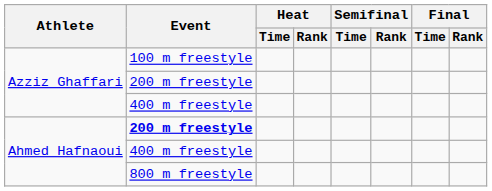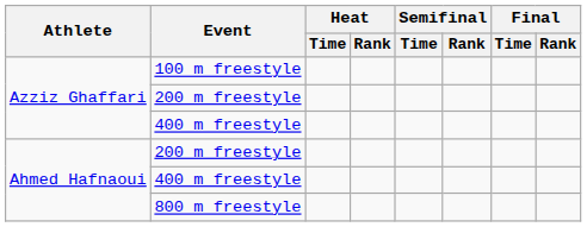Ahmed Hafnaoui / 200 m freestyle | Event: bold -> normal
